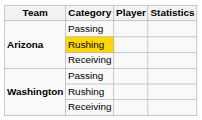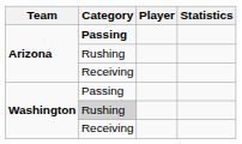Arizona / Passing | Category: normal -> bold
Arizona / Rushing | Category: gold background -> no background
Washington / Rushing | Category: no background -> lightgrey background
